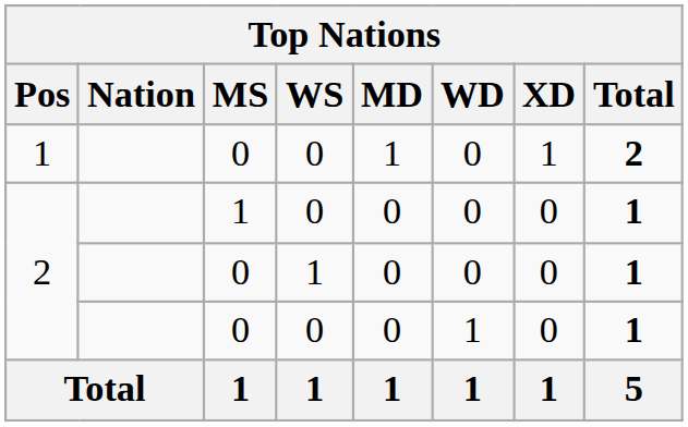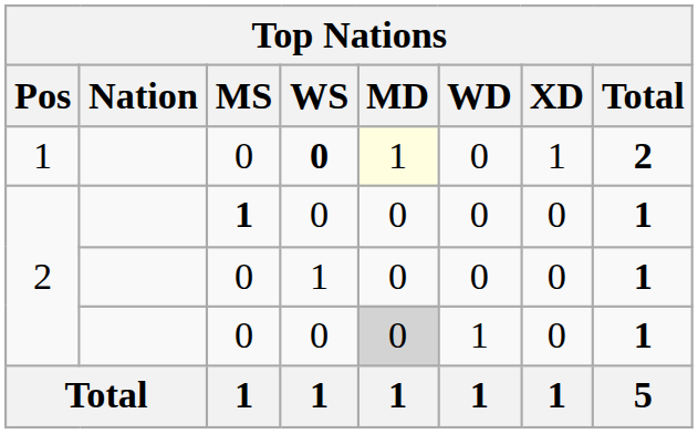row 3 | WS: normal -> bold
row 3 | MD: no background -> lightyellow background
row 4 | MS: normal -> bold
row 6 | MD: no background -> lightgrey background
